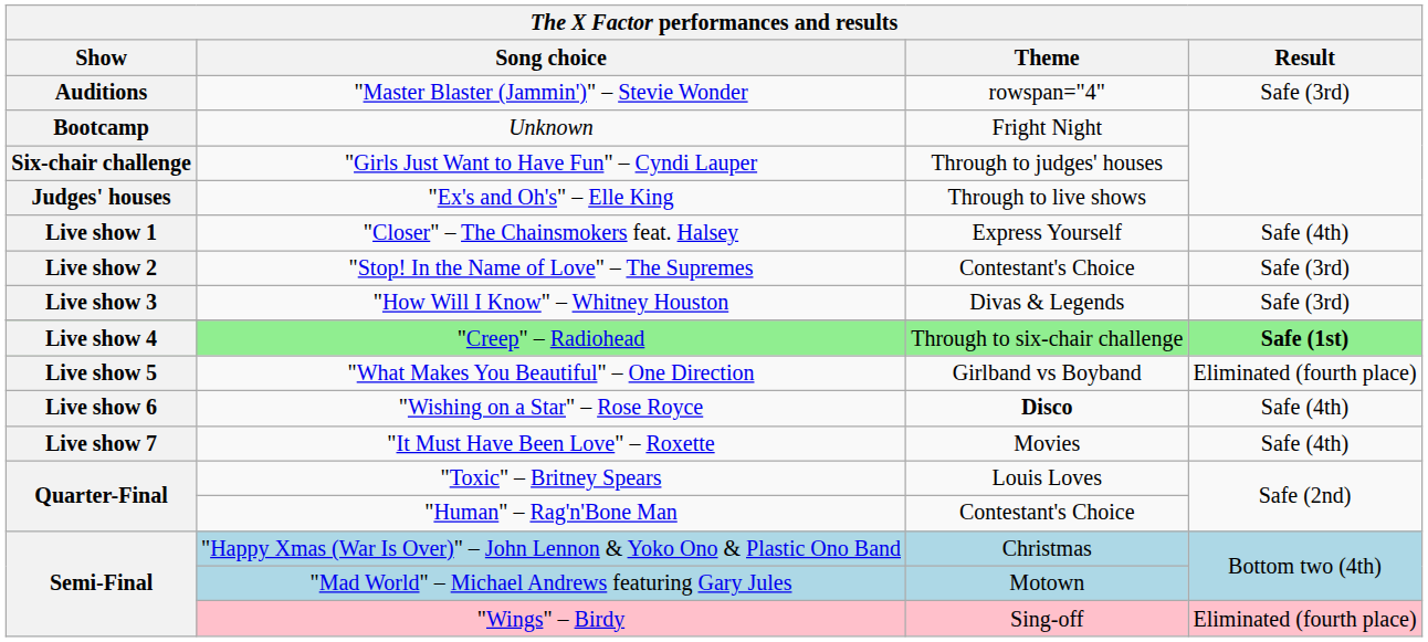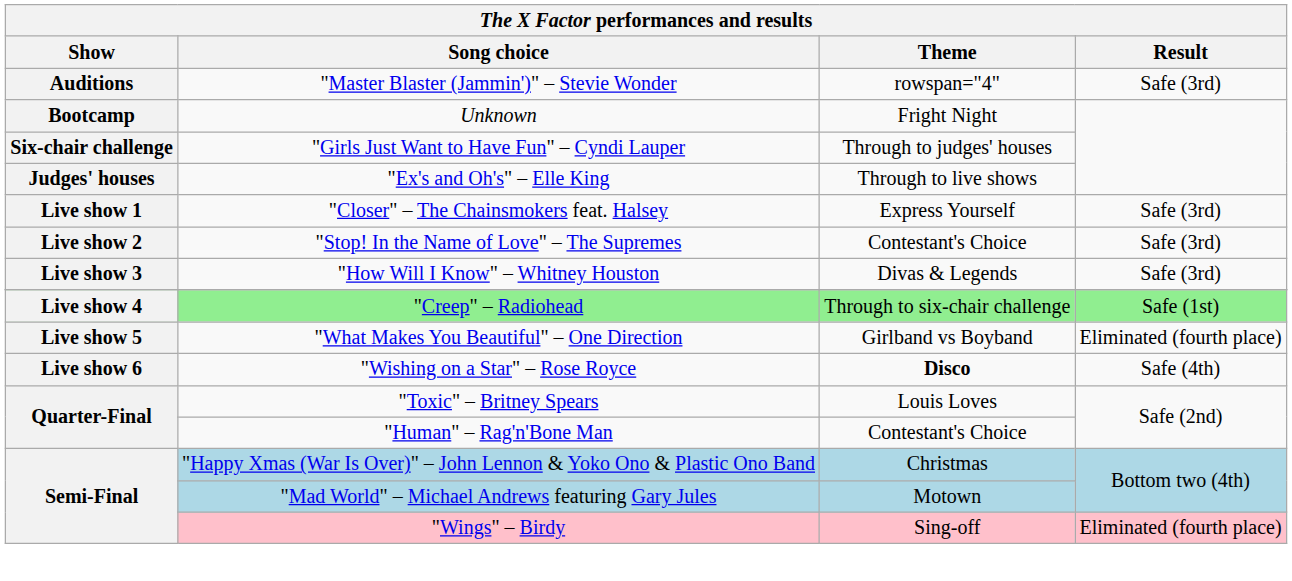"Closer" – The Chainsmokers feat. Halsey | Result: Safe (4th) -> Safe (3rd)
"Creep" – Radiohead | Result: bold -> normal
- row: Live show 7 | "It Must Have Been Love" – Roxette | Movies | Safe (4th)
